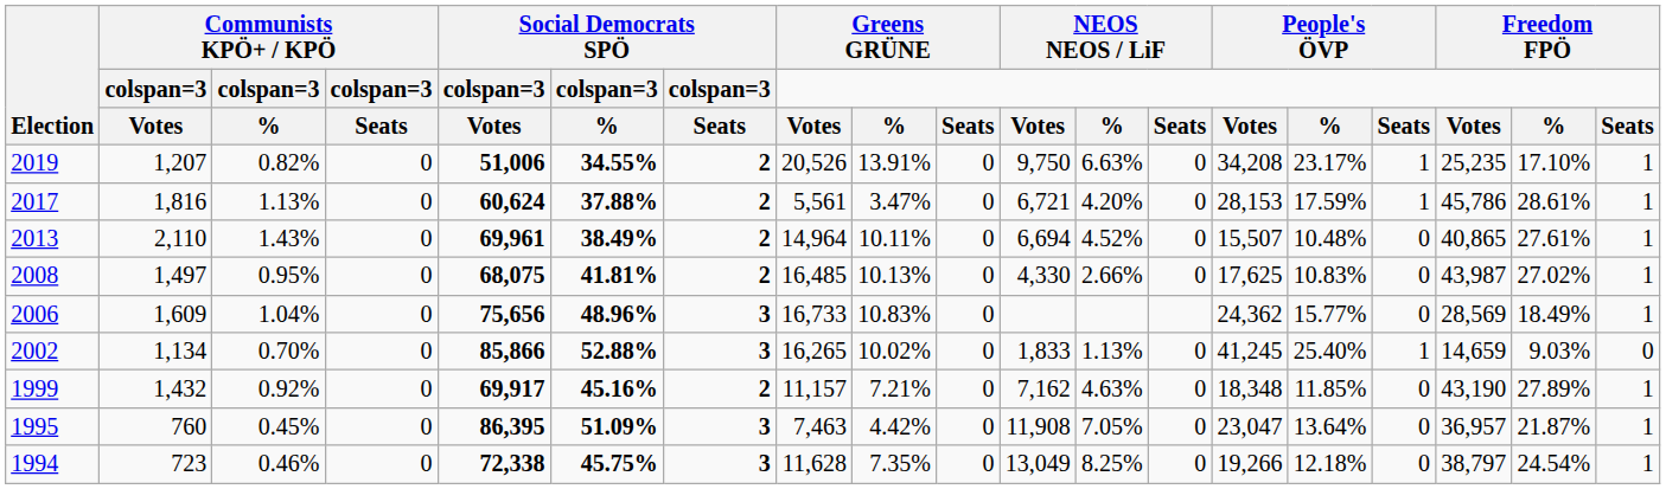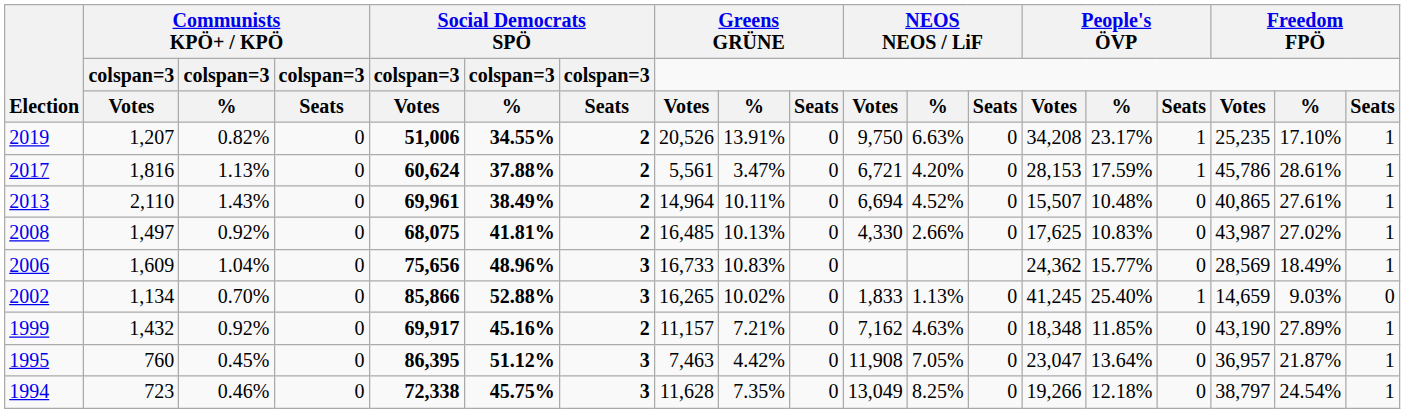2008 | Communists KPÖ+ / KPÖ / colspan=3 / %: 0.95% -> 0.92%
1995 | Social Democrats SPÖ / colspan=3 / %: 51.09% -> 51.12%
